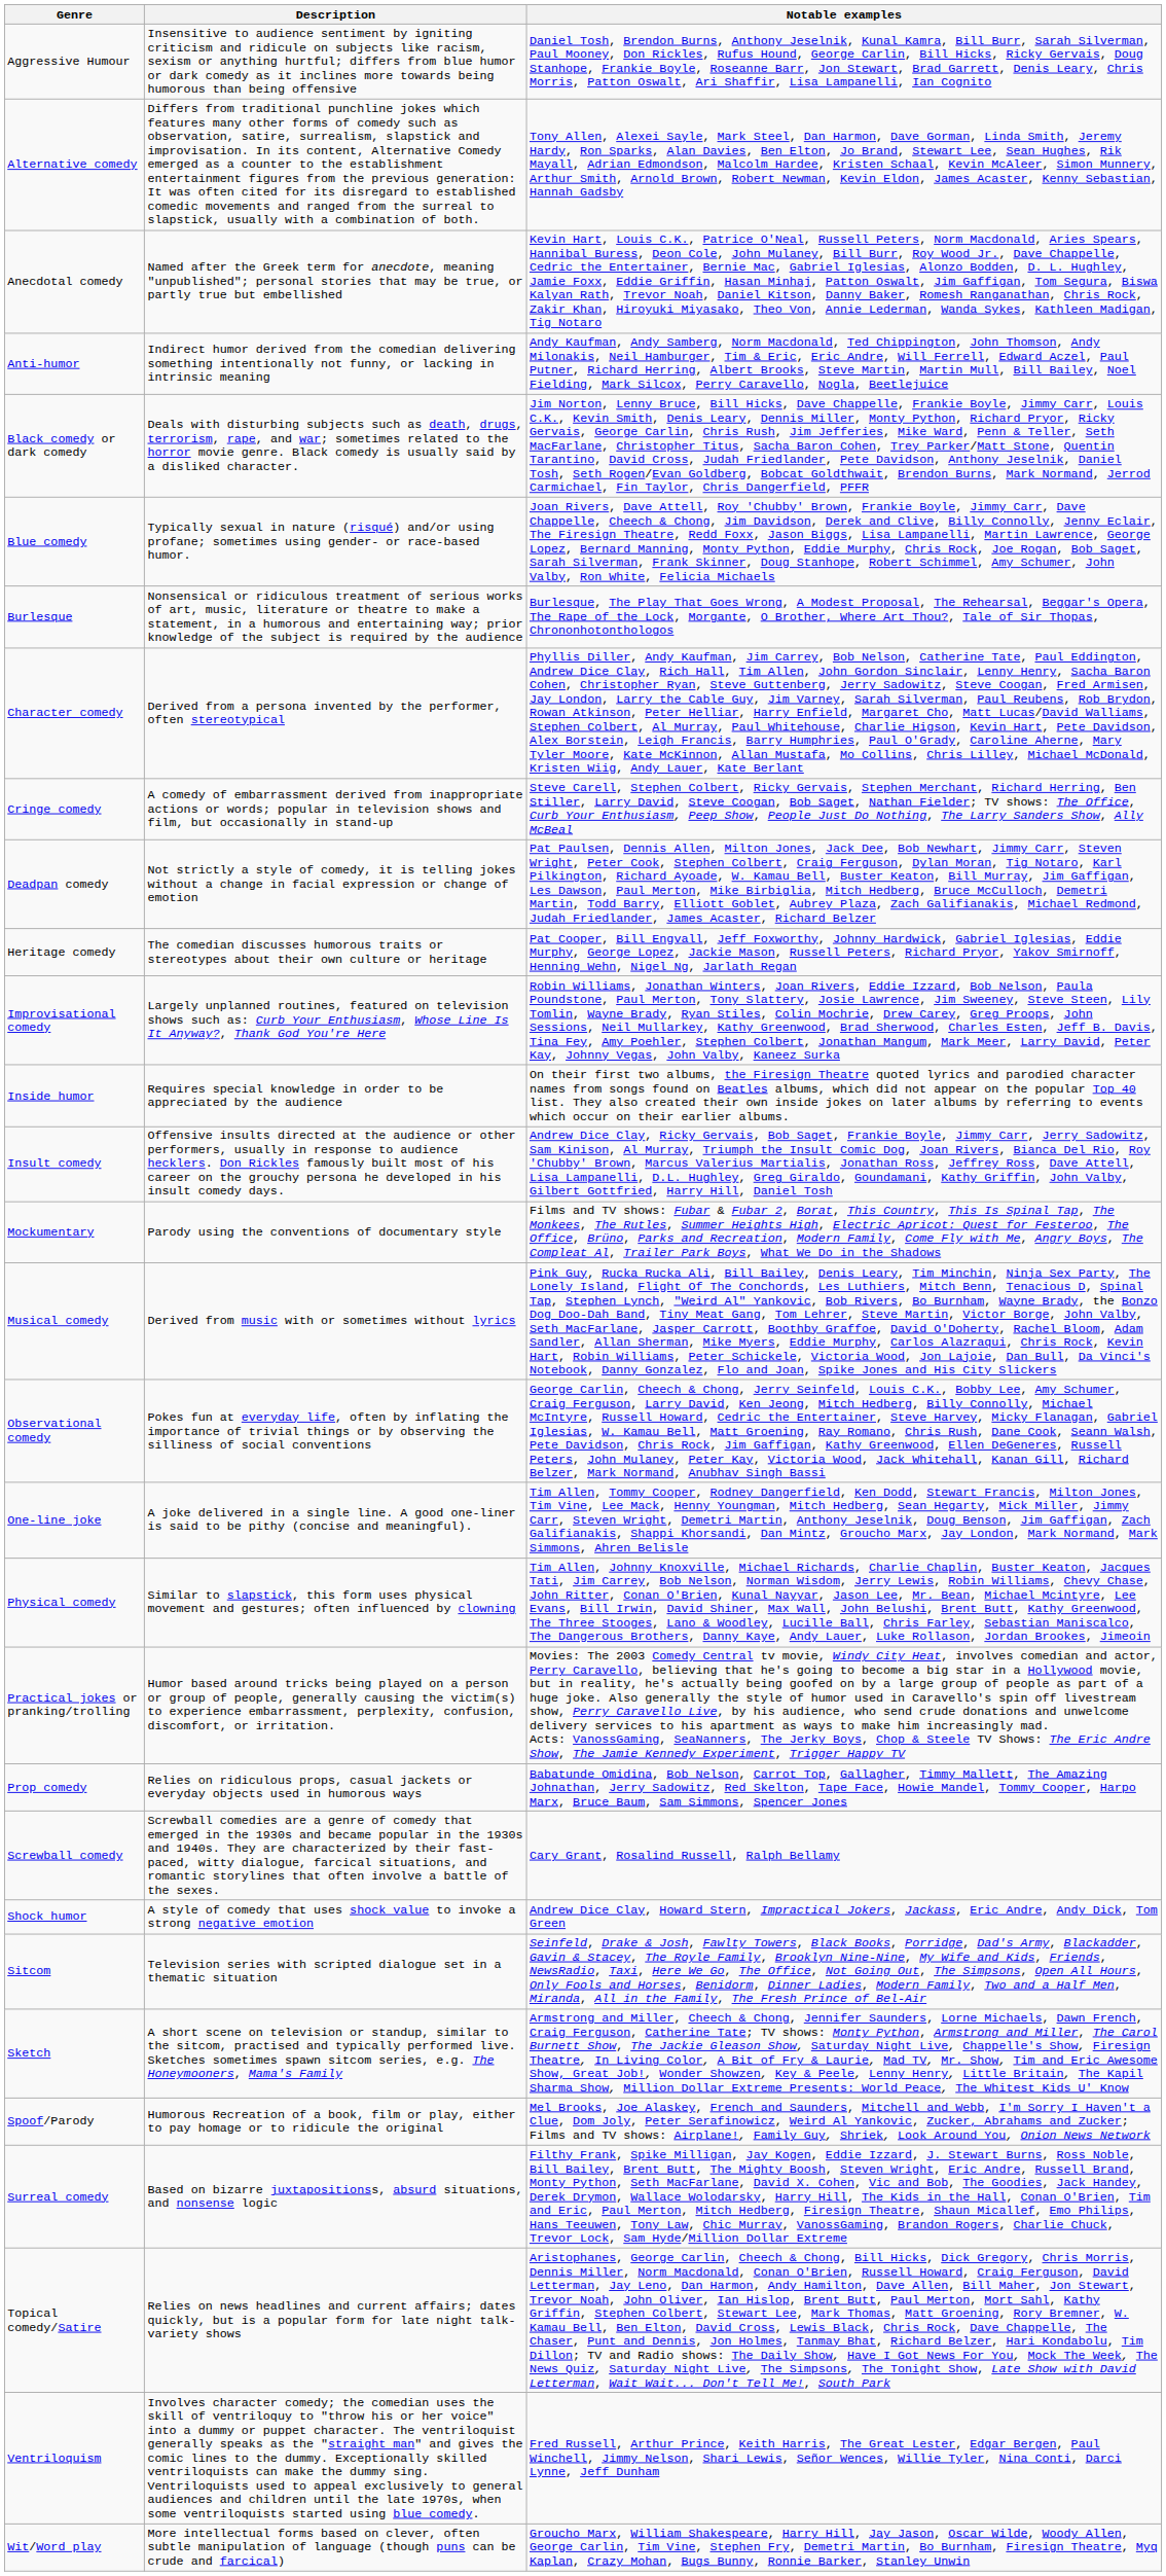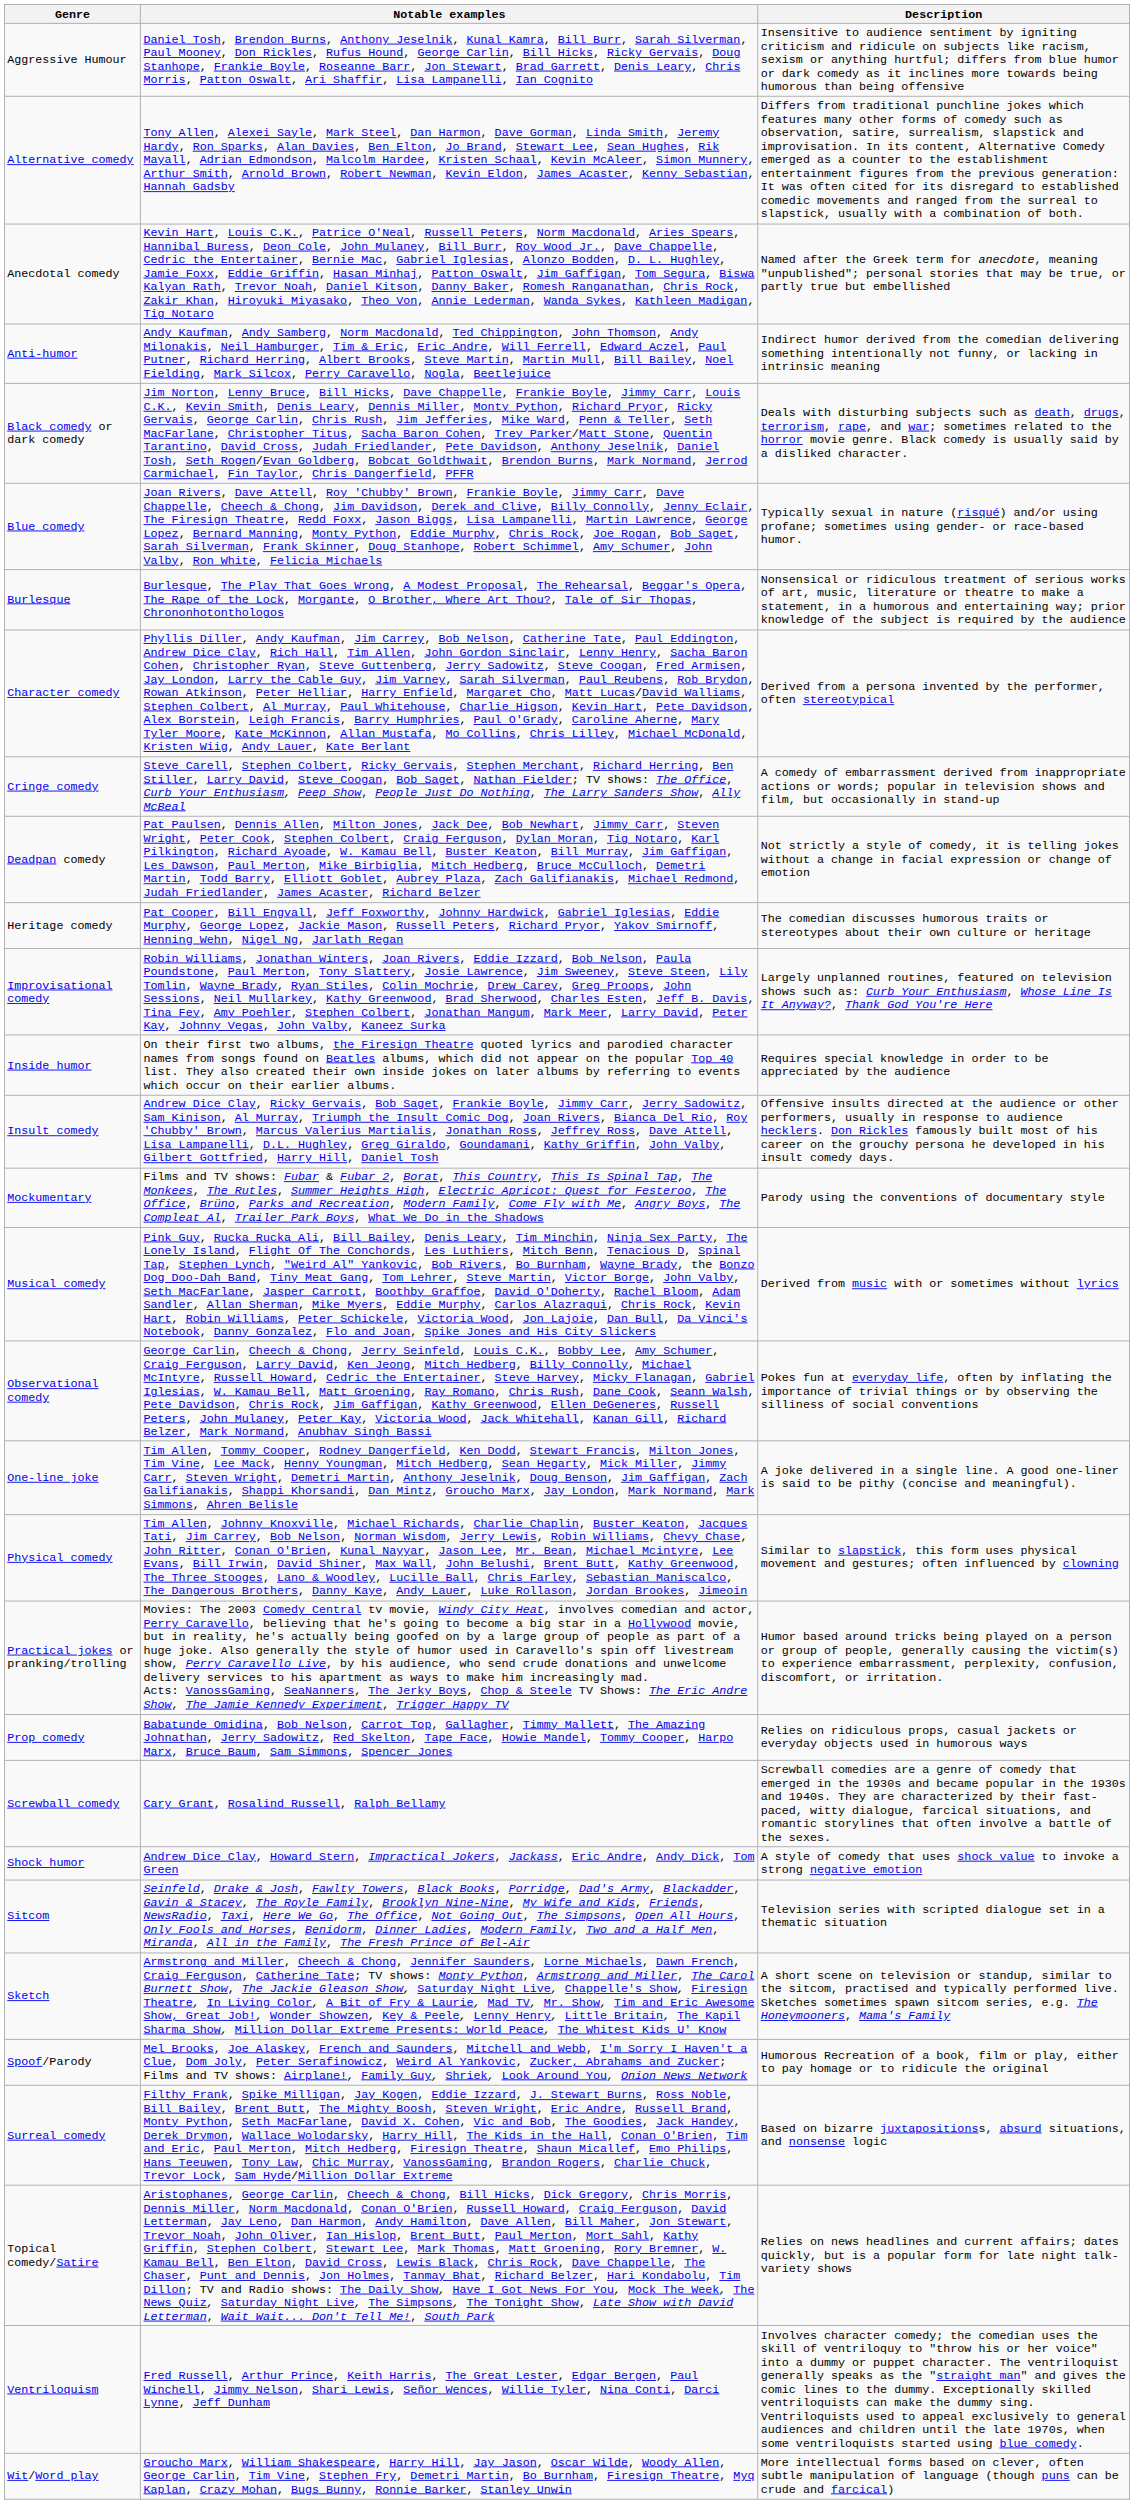columns swapped: Description <-> Notable examples
